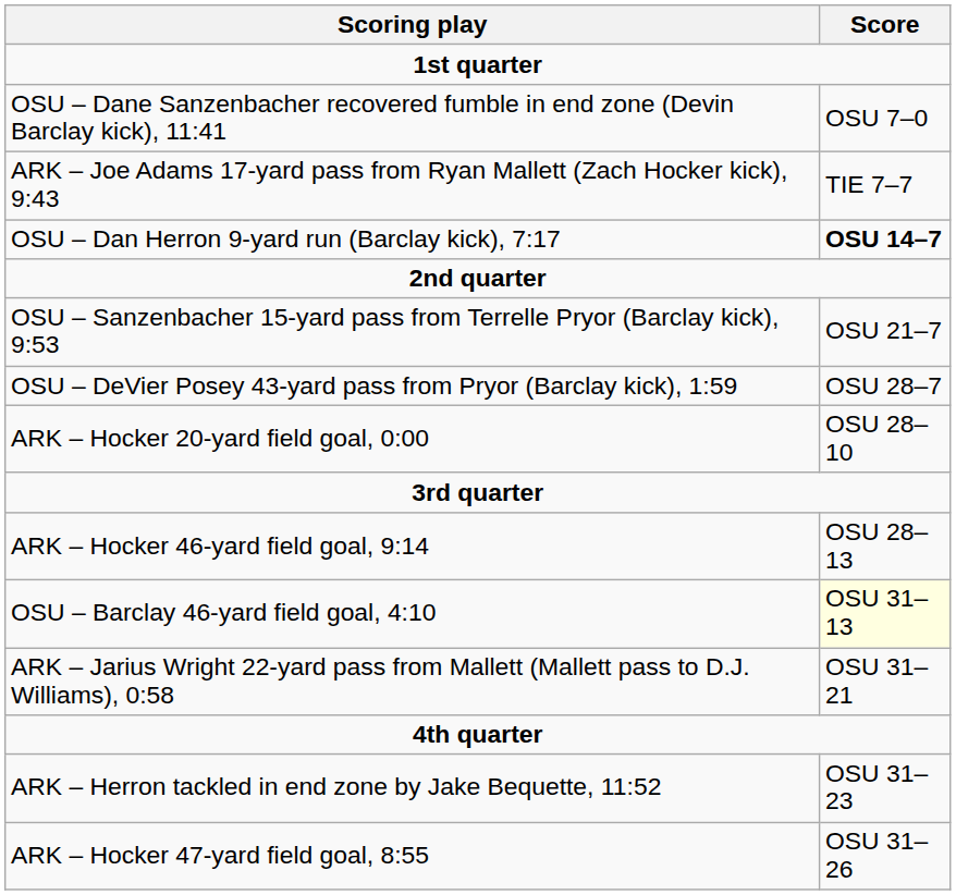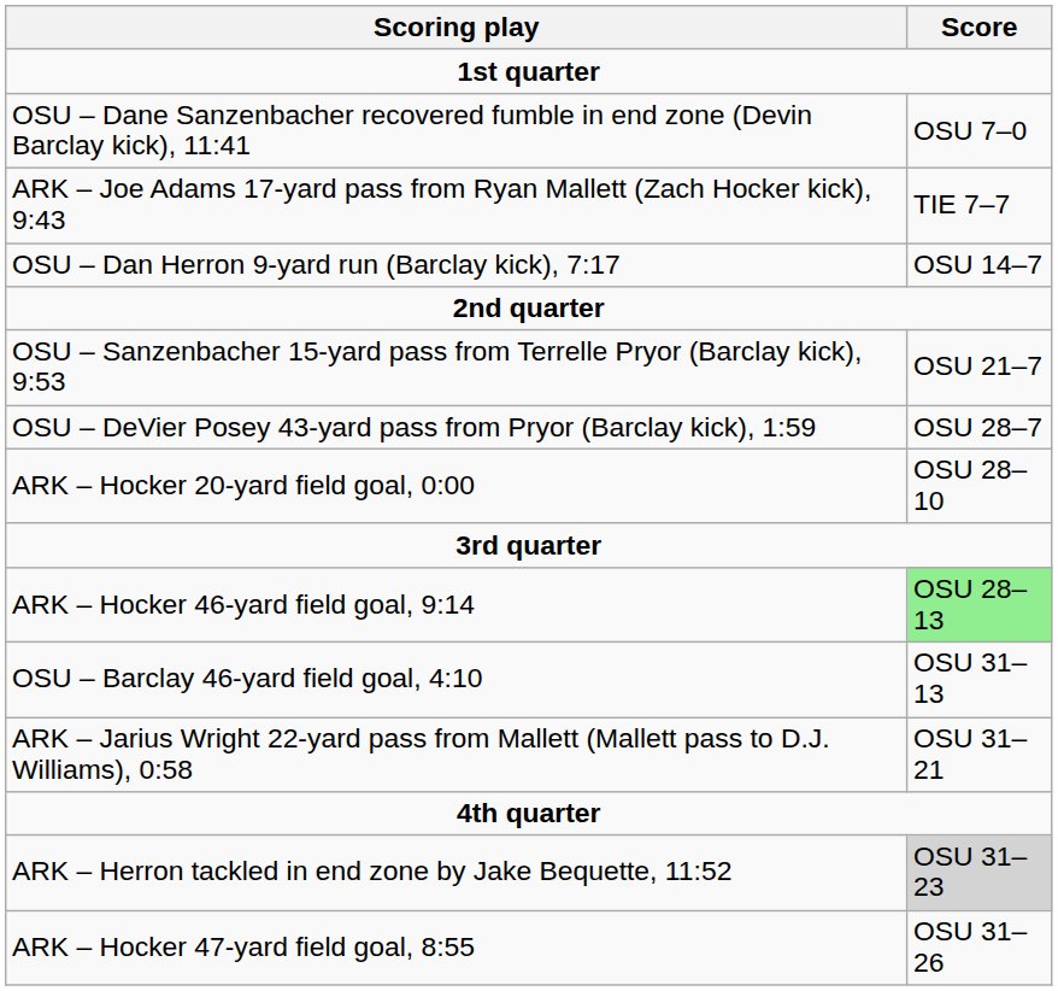OSU – Dan Herron 9-yard run (Barclay kick), 7:17 | Score: bold -> normal
ARK – Hocker 46-yard field goal, 9:14 | Score: no background -> lightgreen background
OSU – Barclay 46-yard field goal, 4:10 | Score: lightyellow background -> no background
ARK – Herron tackled in end zone by Jake Bequette, 11:52 | Score: no background -> lightgrey background
